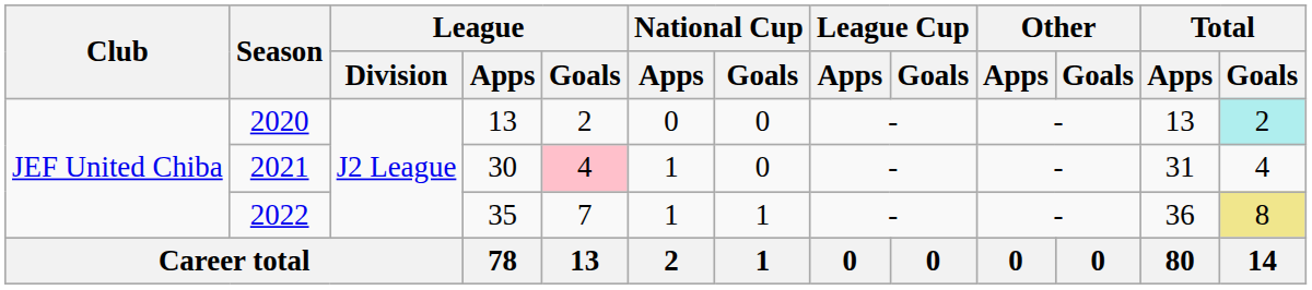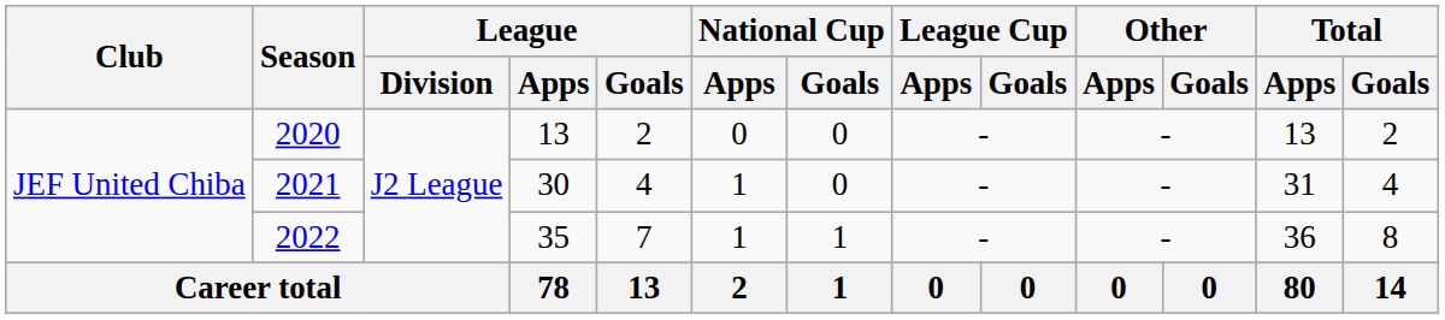2020 | Total / Goals: paleturquoise background -> no background
2021 | League / Goals: pink background -> no background
2022 | Total / Goals: khaki background -> no background
